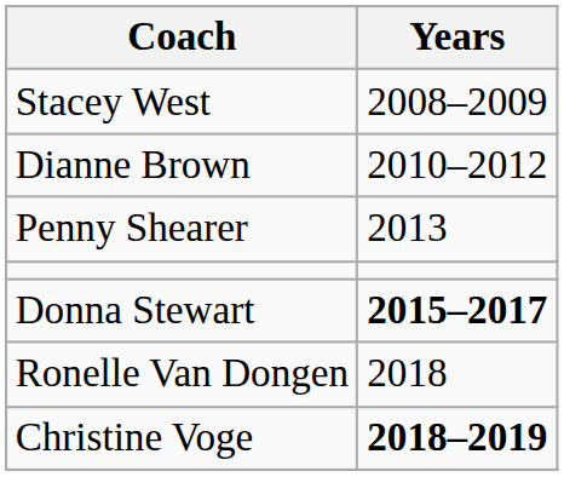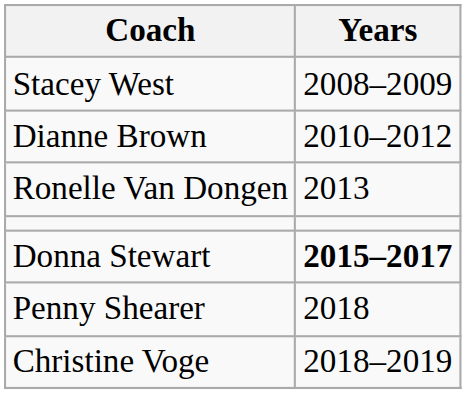row 4 | Coach: Penny Shearer -> Ronelle Van Dongen
row 7 | Coach: Ronelle Van Dongen -> Penny Shearer
row 8 | Years: bold -> normal
